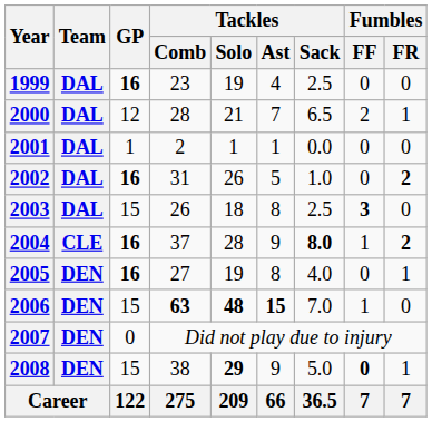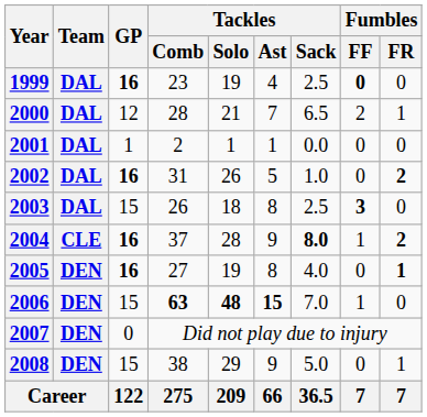1999 | Fumbles / FF: normal -> bold
2005 | Fumbles / FR: normal -> bold
2008 | Tackles / Solo: bold -> normal
2008 | Fumbles / FF: bold -> normal
